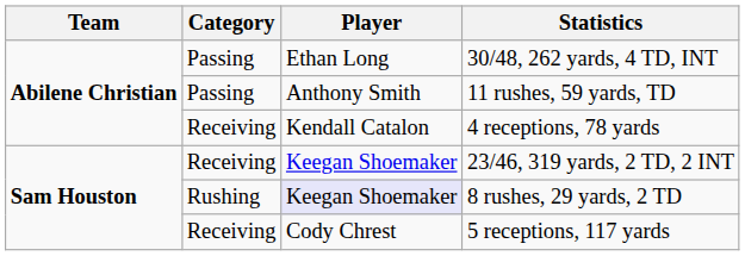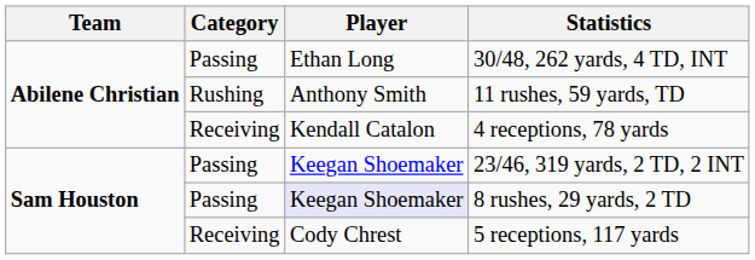11 rushes, 59 yards, TD | Category: Passing -> Rushing
23/46, 319 yards, 2 TD, 2 INT | Category: Receiving -> Passing
8 rushes, 29 yards, 2 TD | Category: Rushing -> Passing
